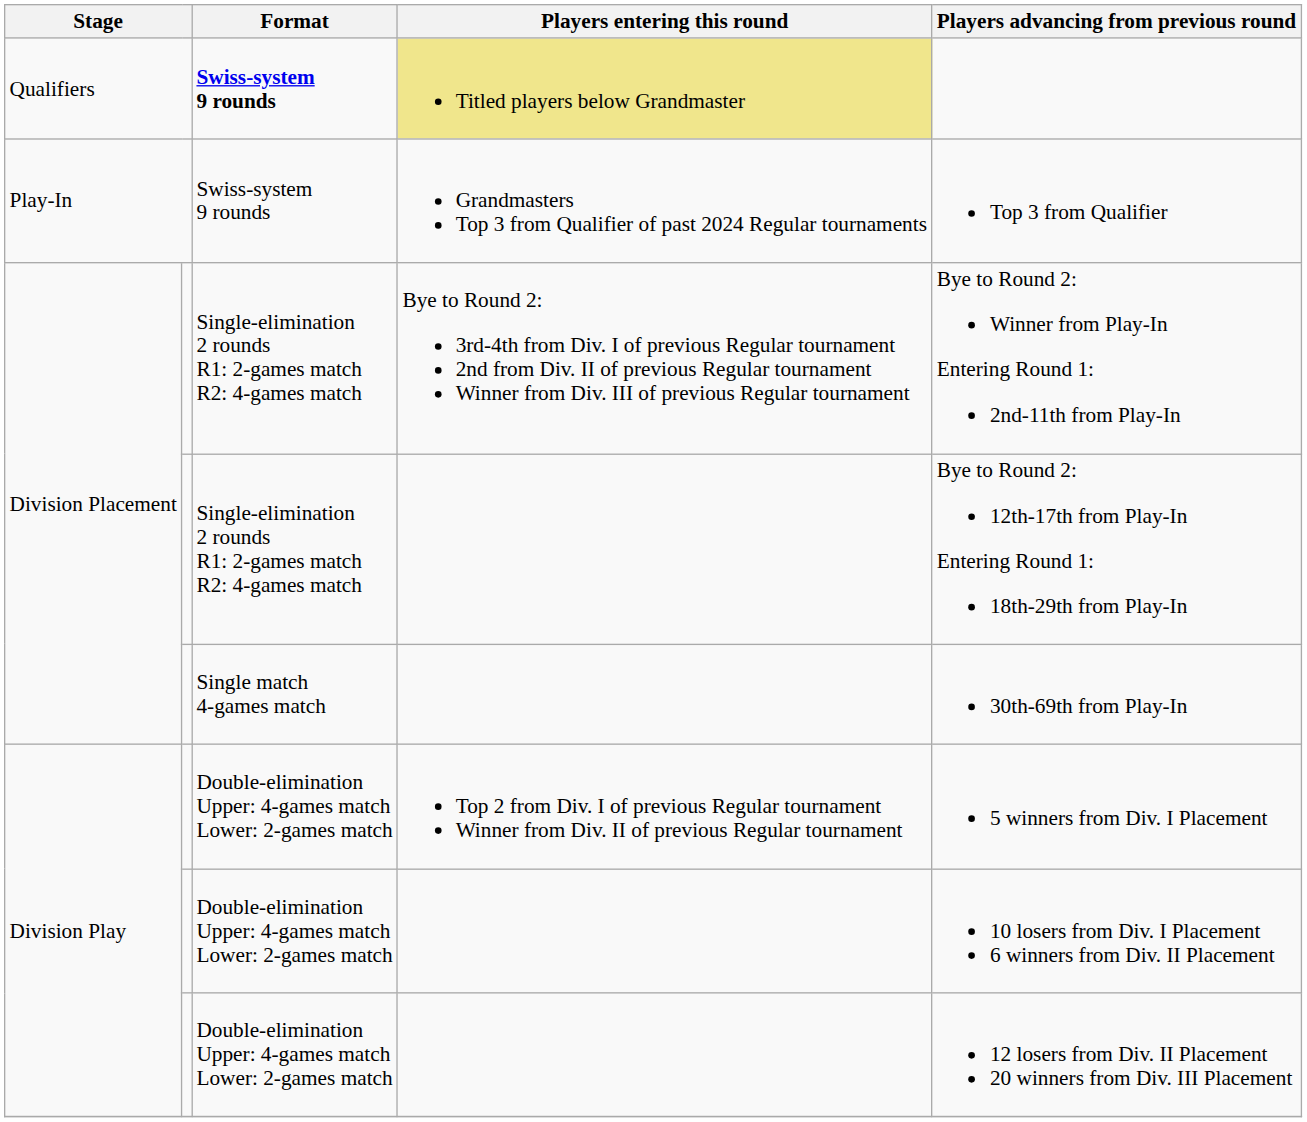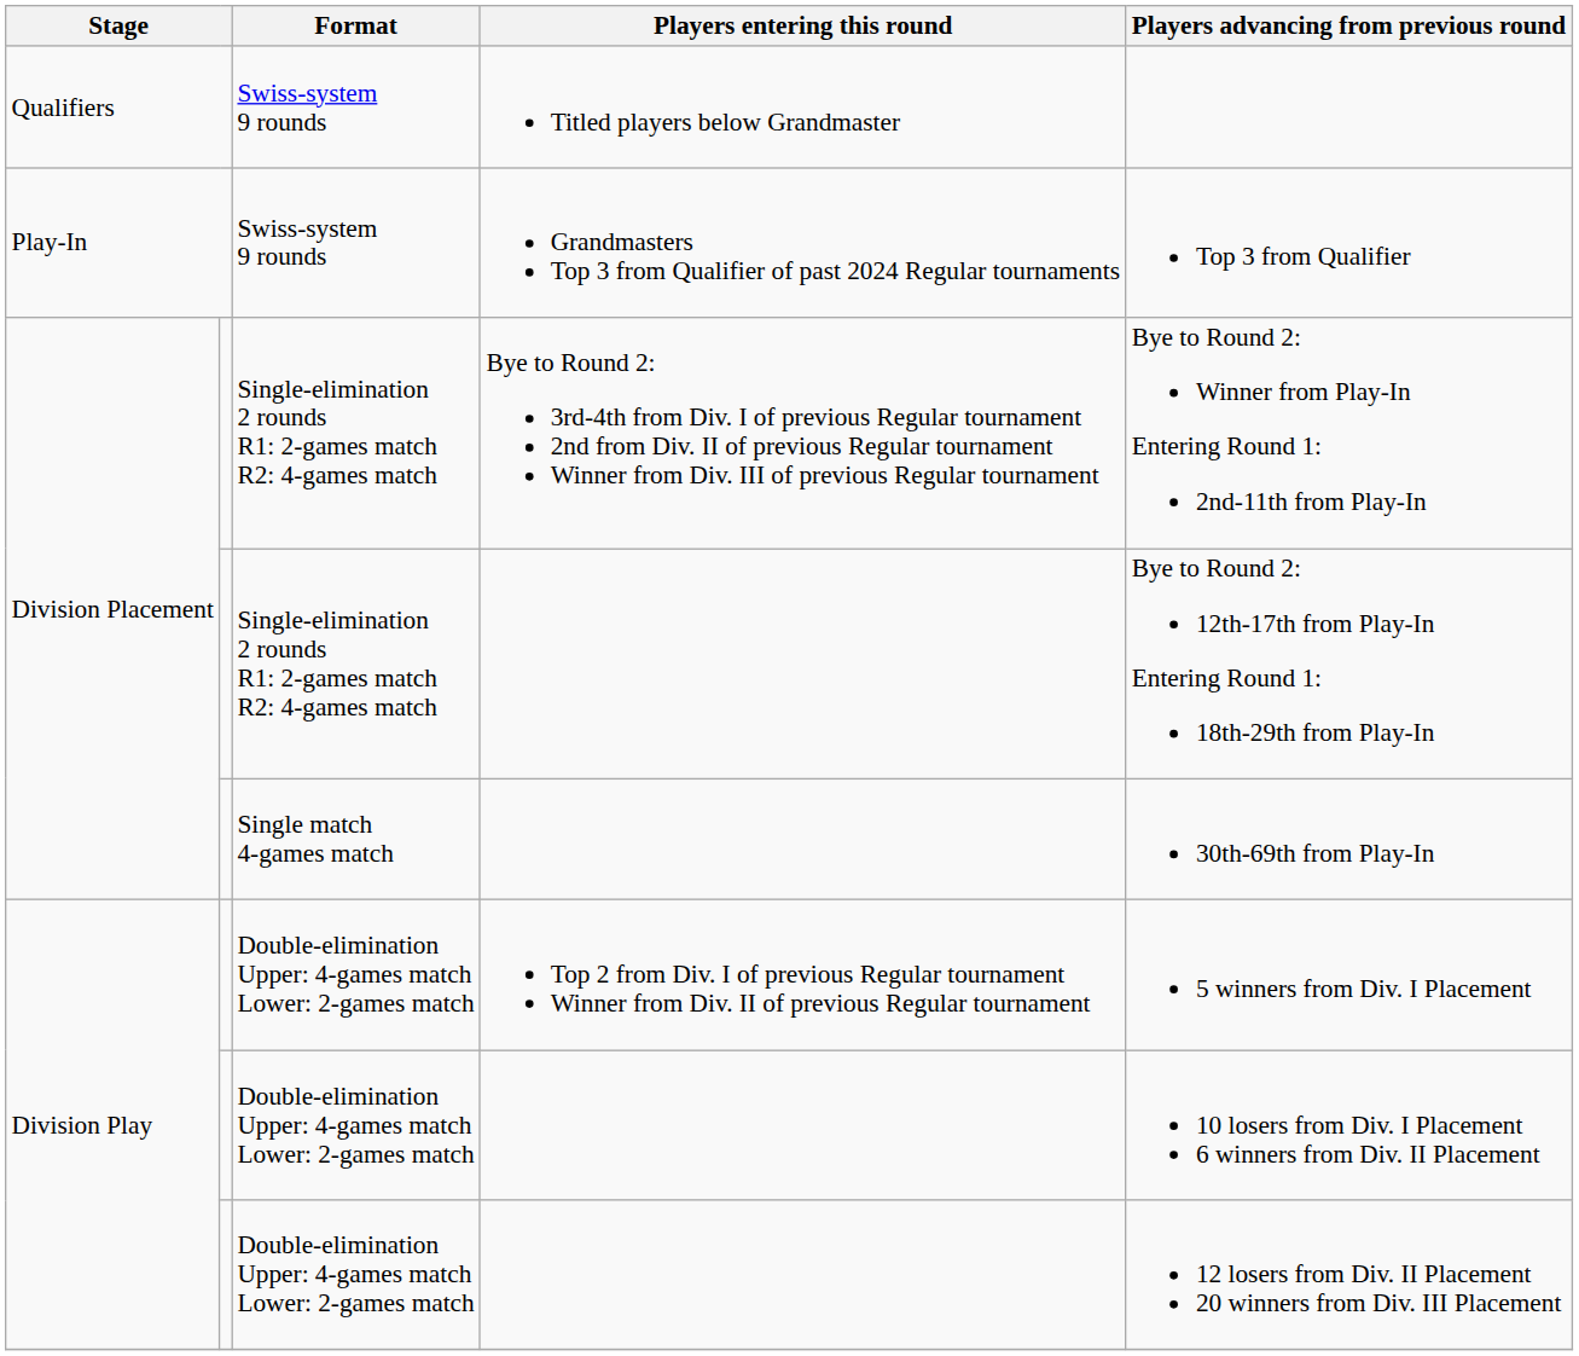Titled players below Grandmaster | Format: bold -> normal
Titled players below Grandmaster | Players entering this round: khaki background -> no background
